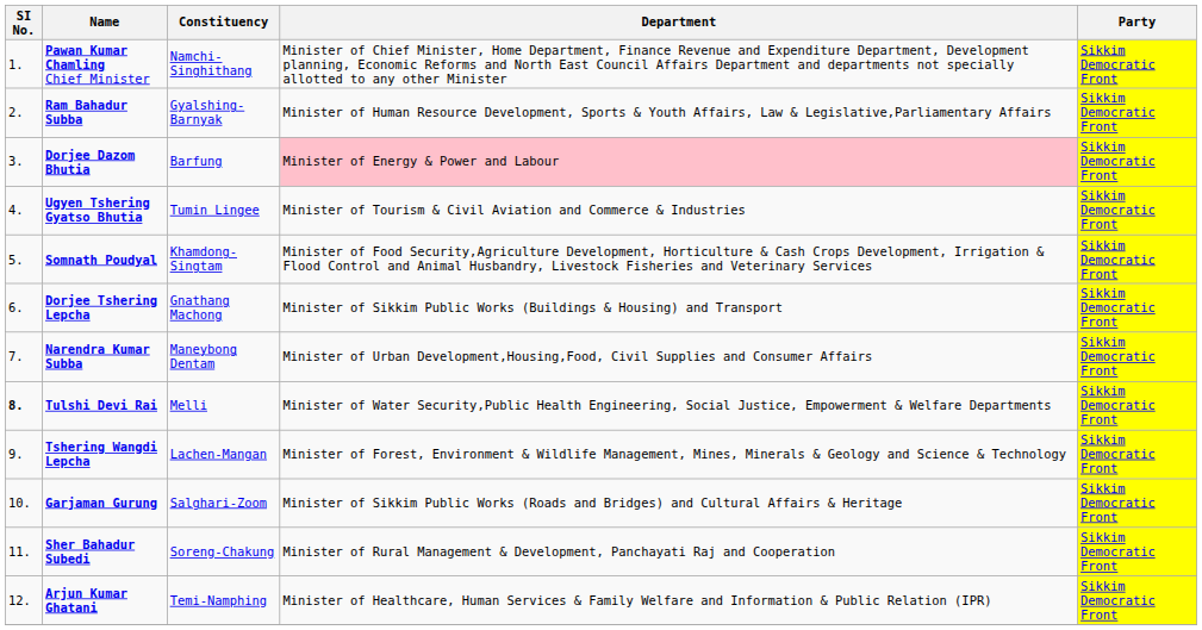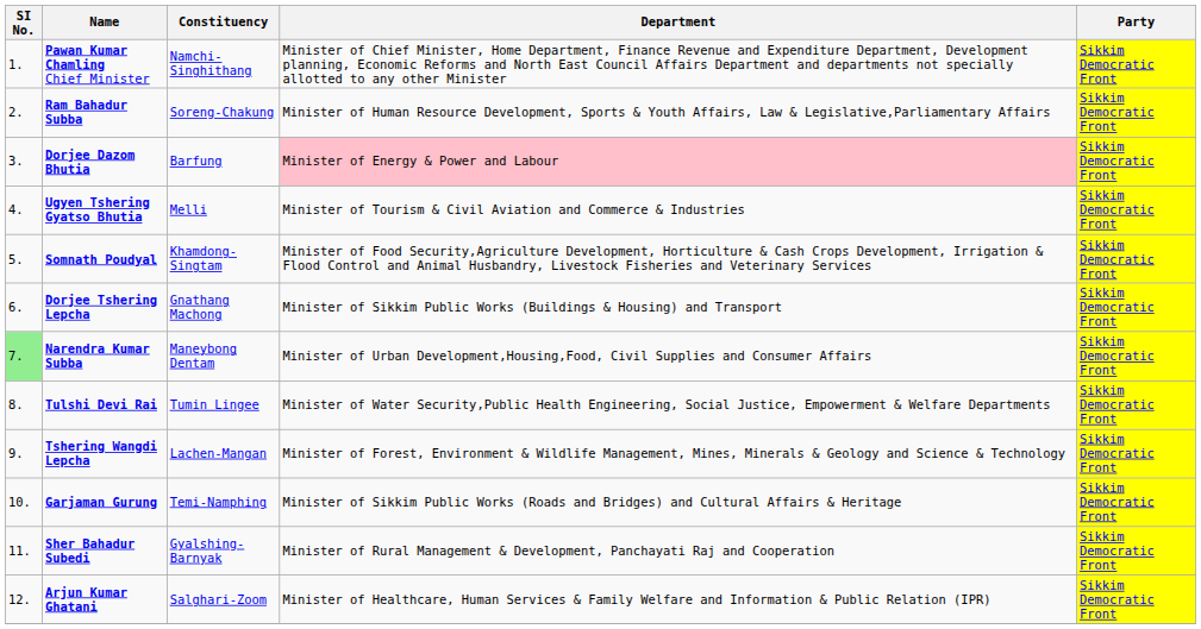Ram Bahadur Subba | Constituency: Gyalshing-Barnyak -> Soreng-Chakung
Ugyen Tshering Gyatso Bhutia | Constituency: Tumin Lingee -> Melli
Narendra Kumar Subba | SI No.: no background -> lightgreen background
Tulshi Devi Rai | SI No.: bold -> normal
Tulshi Devi Rai | Constituency: Melli -> Tumin Lingee
Garjaman Gurung | Constituency: Salghari-Zoom -> Temi-Namphing
Sher Bahadur Subedi | Constituency: Soreng-Chakung -> Gyalshing-Barnyak
Arjun Kumar Ghatani | Constituency: Temi-Namphing -> Salghari-Zoom
